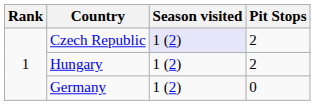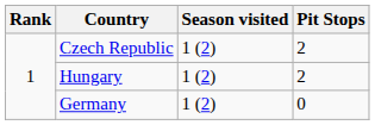Czech Republic | Season visited: lavender background -> no background
